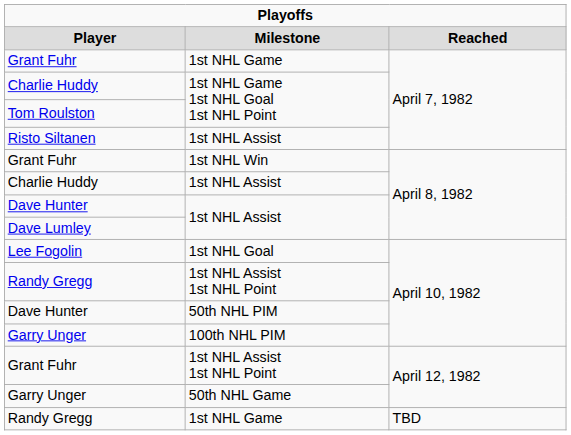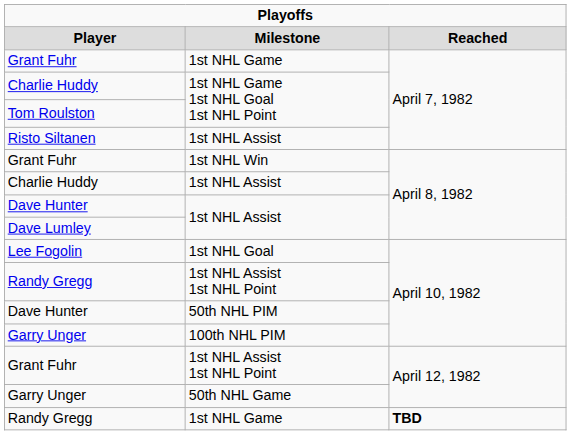Randy Gregg / 1st NHL Game | column 3: normal -> bold
